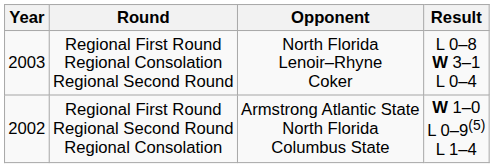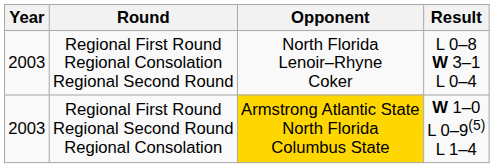row 3 | Year: 2002 -> 2003
row 3 | Opponent: no background -> gold background
